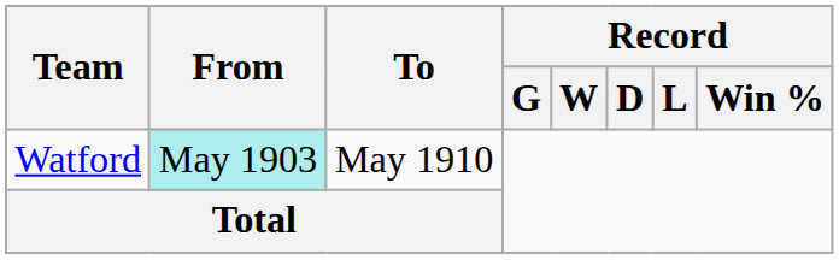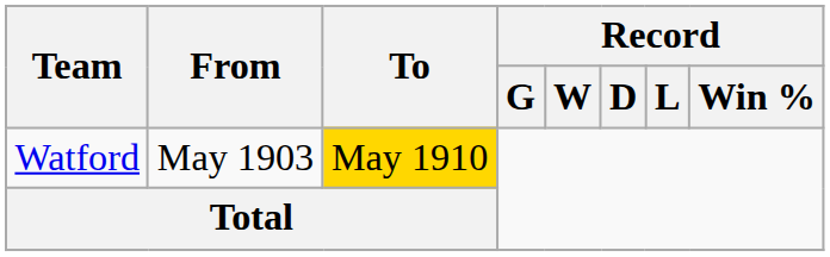Watford | From: paleturquoise background -> no background
Watford | To: no background -> gold background
